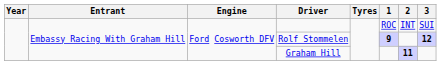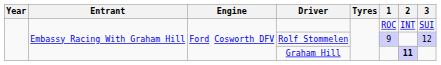Rolf Stommelen | 1: bold -> normal
Rolf Stommelen | 3: bold -> normal
